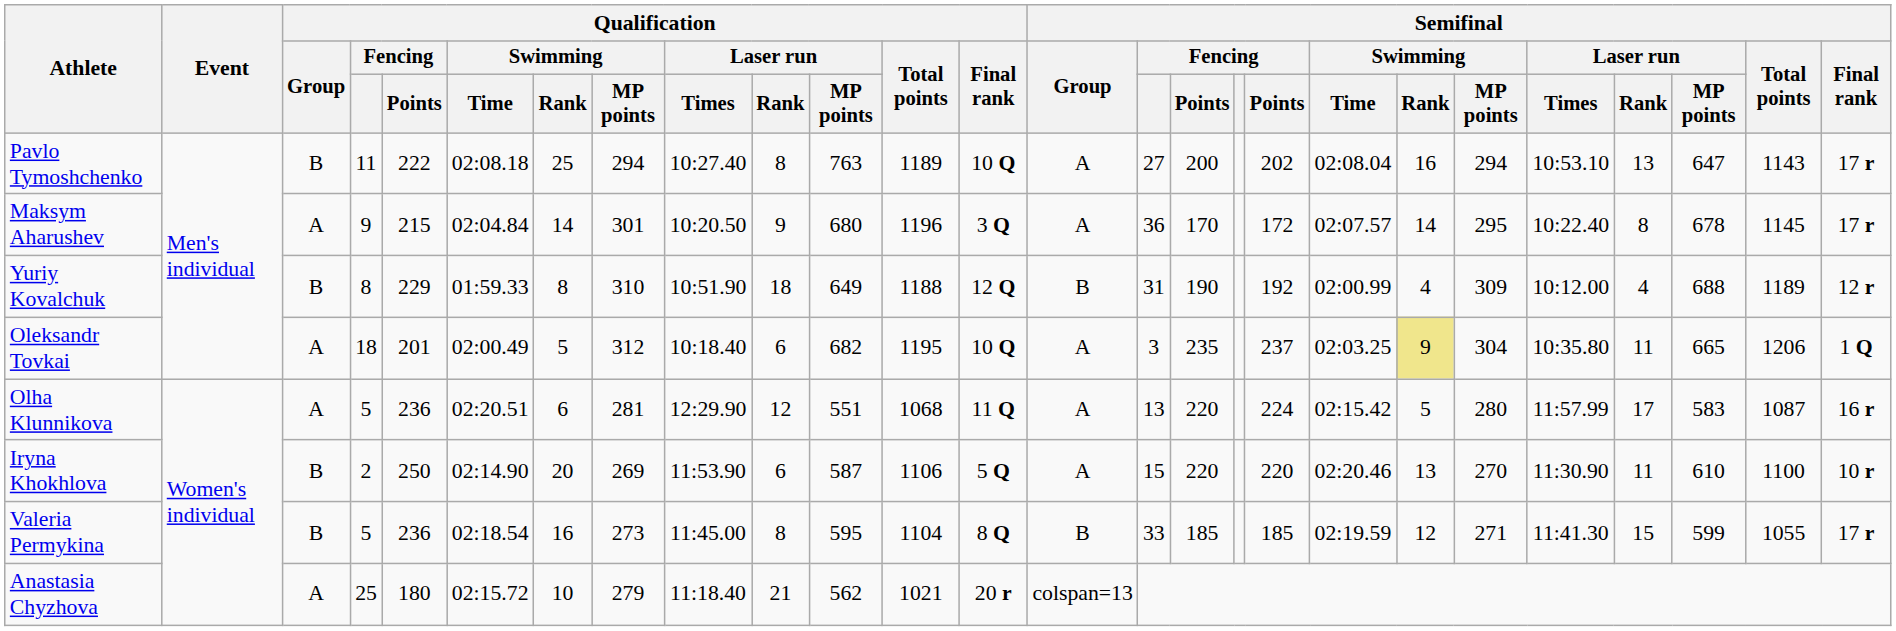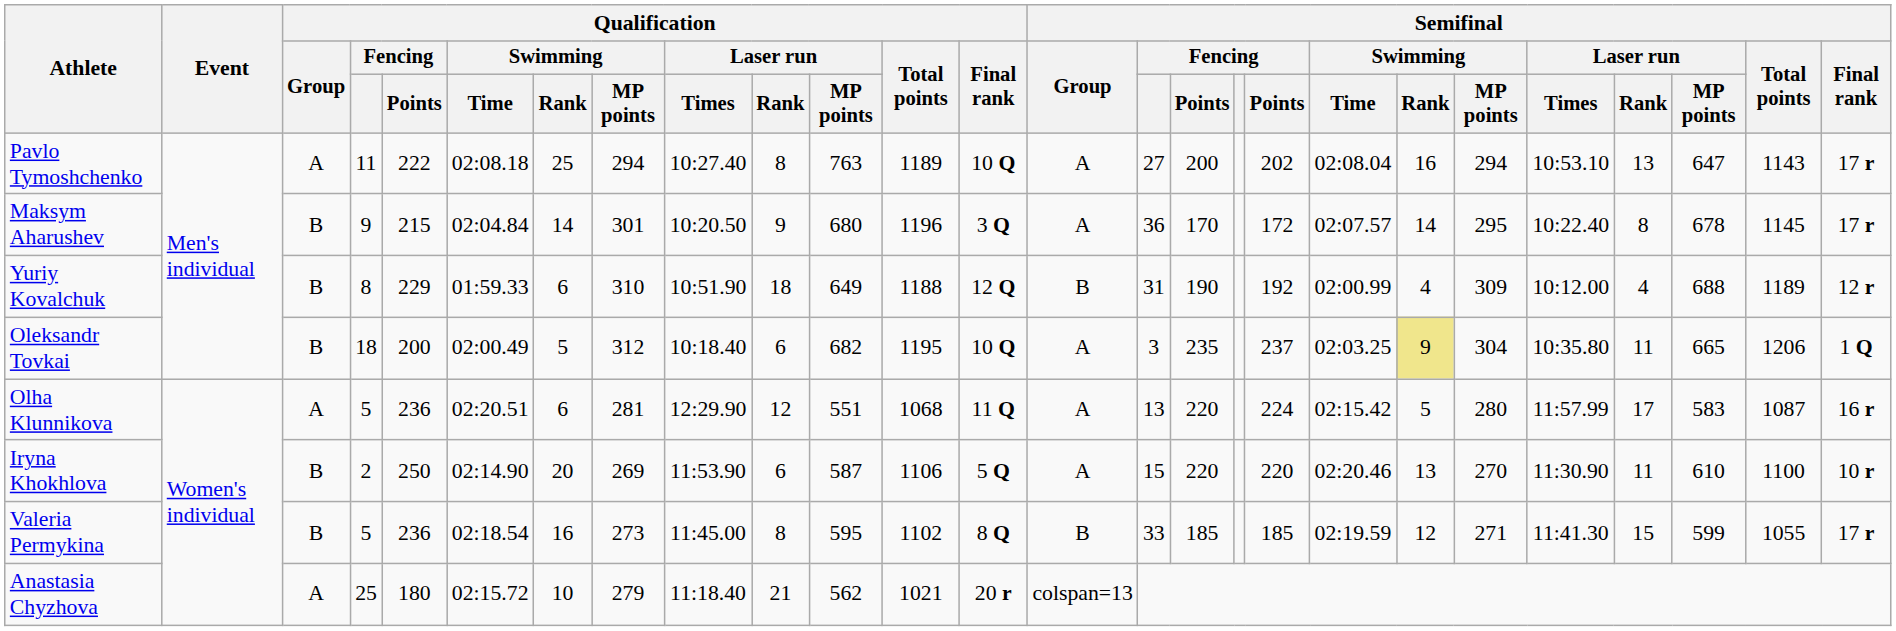Pavlo Tymoshchenko | Qualification / Group: B -> A
Maksym Aharushev | Qualification / Group: A -> B
Yuriy Kovalchuk | Qualification / Swimming / Rank: 8 -> 6
Oleksandr Tovkai | Qualification / Group: A -> B
Oleksandr Tovkai | Qualification / Fencing / Points: 201 -> 200
Valeria Permykina | Qualification / Total points: 1104 -> 1102
